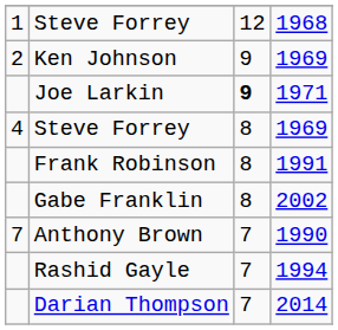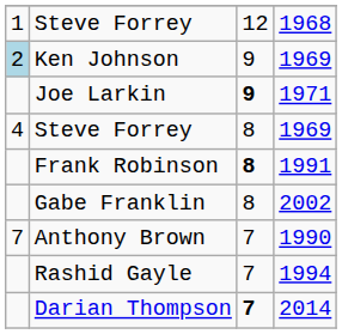Ken Johnson | column 1: no background -> lightblue background
Frank Robinson | column 3: normal -> bold
Darian Thompson | column 3: normal -> bold
